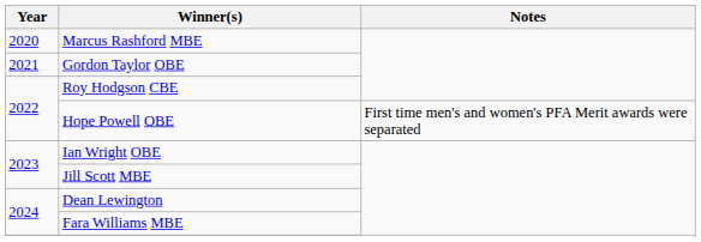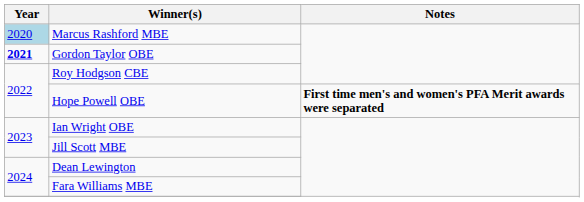Marcus Rashford MBE | Year: no background -> lightblue background
Gordon Taylor OBE | Year: normal -> bold
Hope Powell OBE | Notes: normal -> bold
